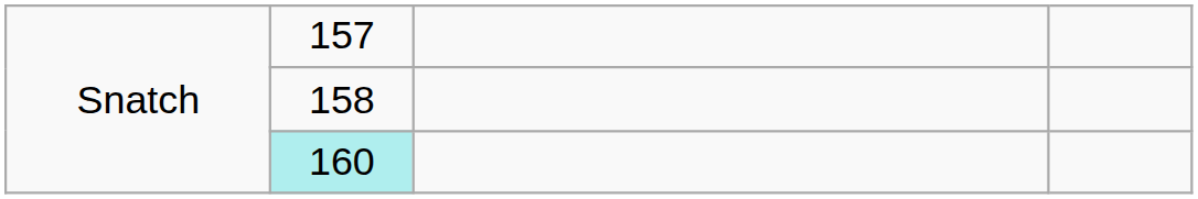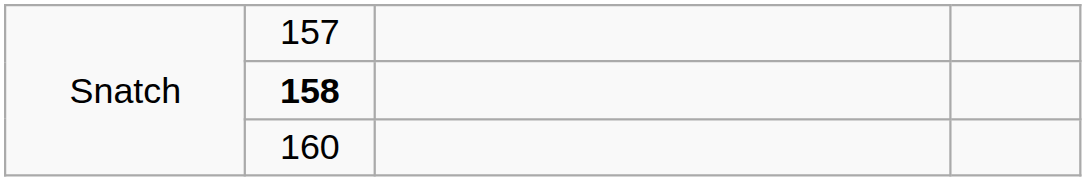158 | column 2: normal -> bold
160 | column 2: paleturquoise background -> no background
